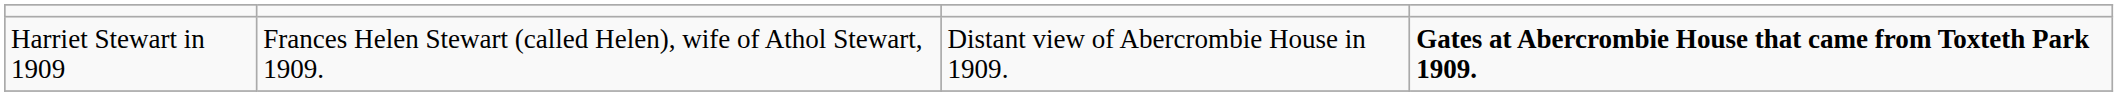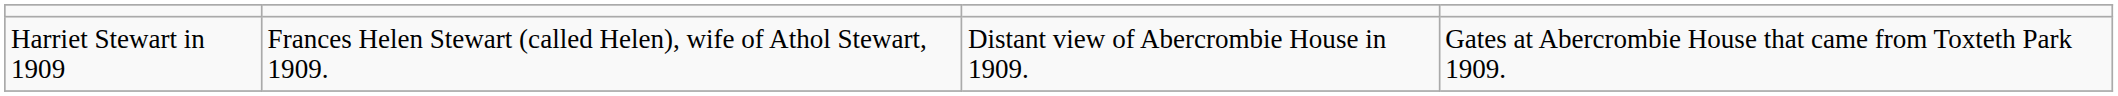Harriet Stewart in 1909 | column 4: bold -> normal
